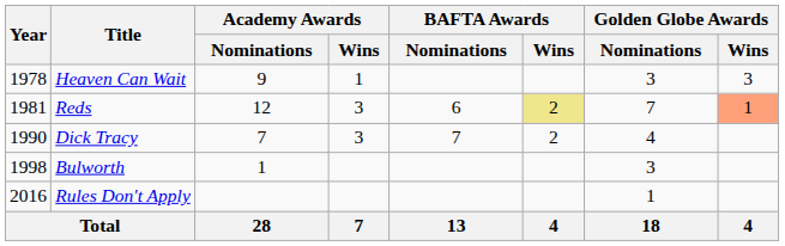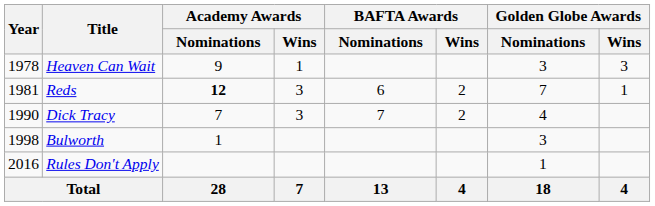Reds | Academy Awards / Nominations: normal -> bold
Reds | BAFTA Awards / Wins: khaki background -> no background
Reds | Golden Globe Awards / Wins: lightsalmon background -> no background
